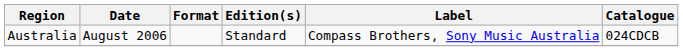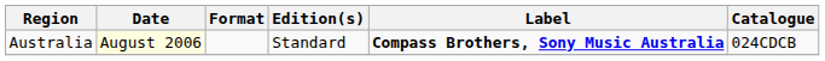Australia | Date: no background -> lightyellow background
Australia | Label: normal -> bold
